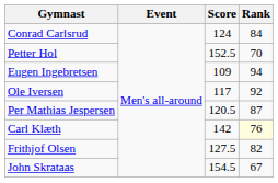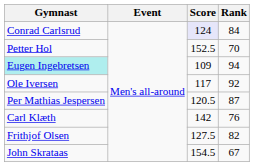row 2 | Score: no background -> lavender background
row 4 | Gymnast: no background -> paleturquoise background
row 7 | Rank: lightyellow background -> no background
